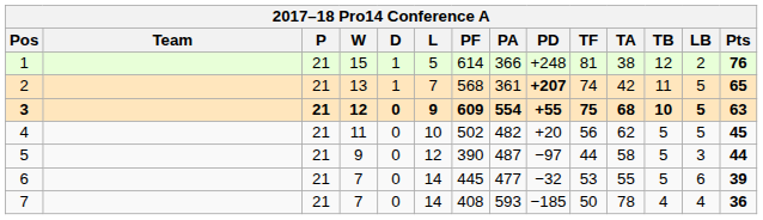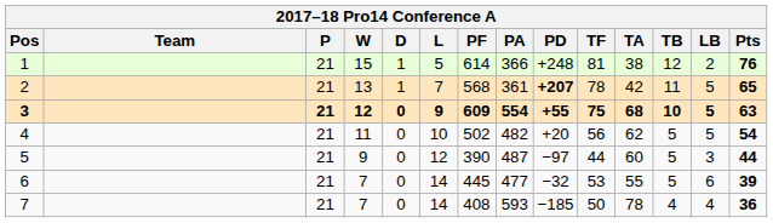row 4 | TF: 74 -> 78
row 6 | Pts: 45 -> 54
row 7 | TA: 58 -> 60
